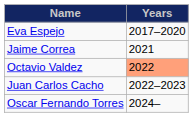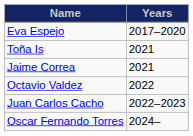+ row: Toña Is | 2021
Octavio Valdez | Years: lightsalmon background -> no background
